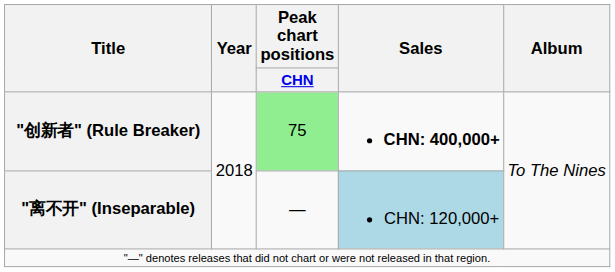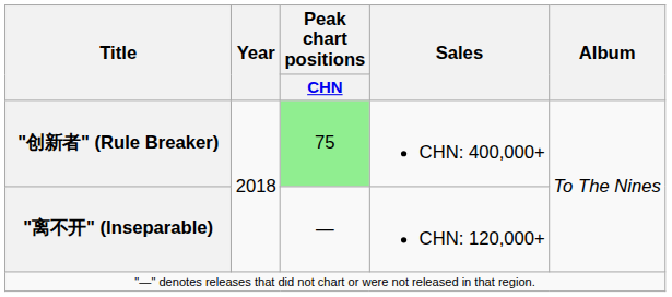"创新者" (Rule Breaker) | Sales: bold -> normal
"离不开" (Inseparable) | Sales: lightblue background -> no background
